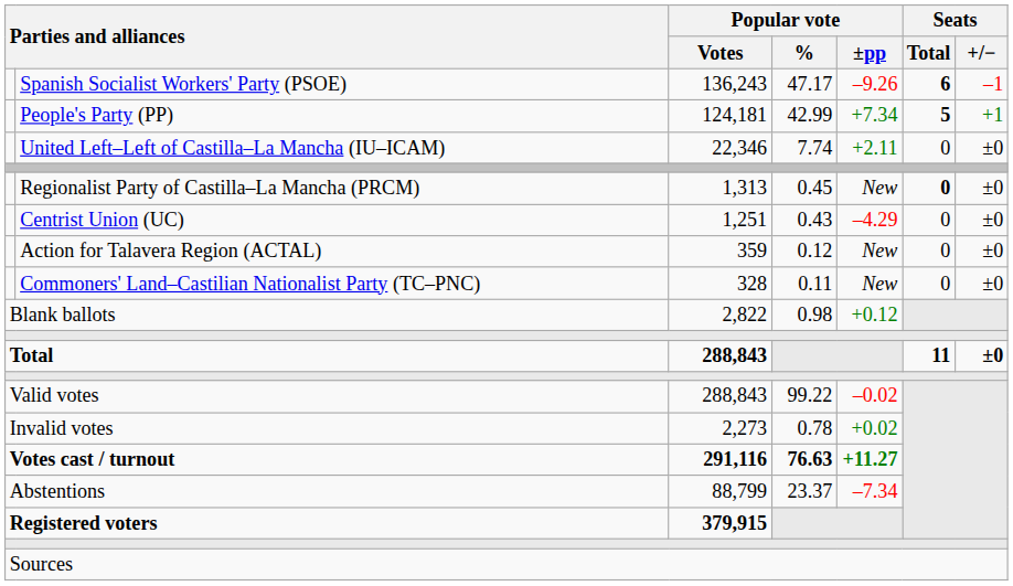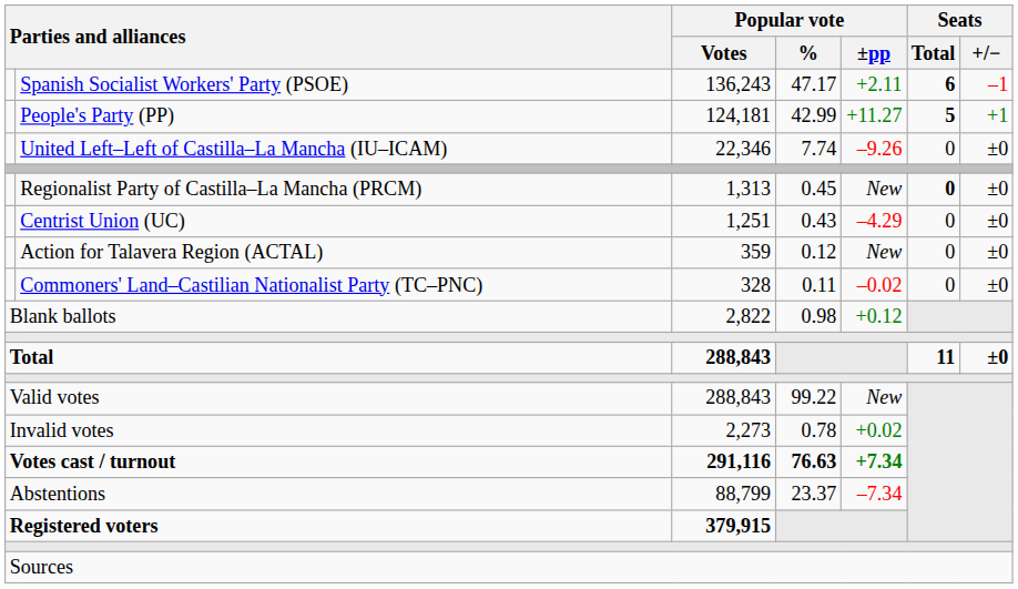Spanish Socialist Workers' Party (PSOE) | Popular vote / ±pp: –9.26 -> +2.11
People's Party (PP) | Popular vote / ±pp: +7.34 -> +11.27
United Left–Left of Castilla–La Mancha (IU–ICAM) | Popular vote / ±pp: +2.11 -> –9.26
Commoners' Land–Castilian Nationalist Party (TC–PNC) | Popular vote / ±pp: New -> –0.02
Valid votes | Popular vote / ±pp: –0.02 -> New
Votes cast / turnout | Popular vote / ±pp: +11.27 -> +7.34
